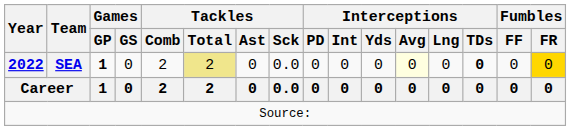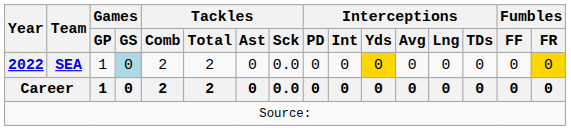2022 | Games / GP: bold -> normal
2022 | Games / GS: no background -> lightblue background
2022 | Tackles / Total: khaki background -> no background
2022 | Interceptions / Yds: no background -> gold background
2022 | Interceptions / Avg: lightyellow background -> no background
2022 | Interceptions / TDs: bold -> normal
